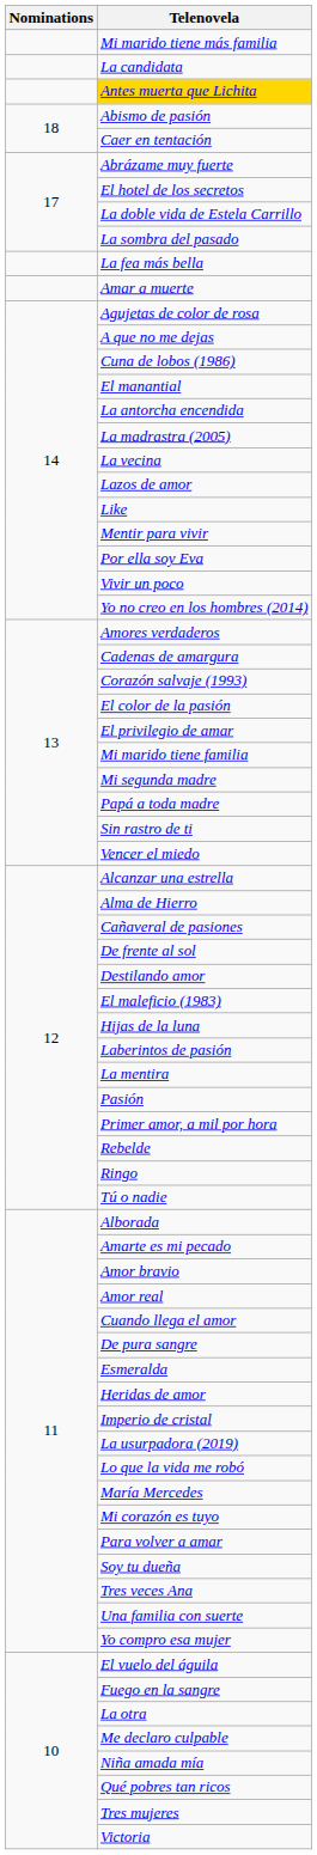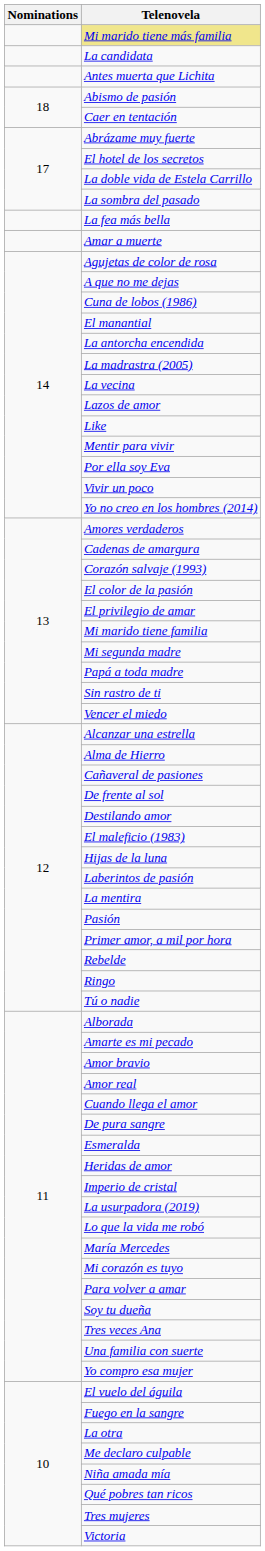Mi marido tiene más familia | Telenovela: no background -> khaki background
Antes muerta que Lichita | Telenovela: gold background -> no background
